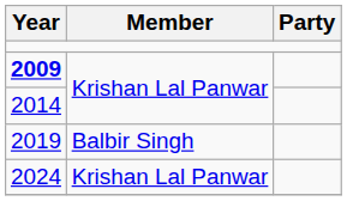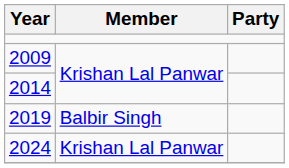2009 | Year: bold -> normal
